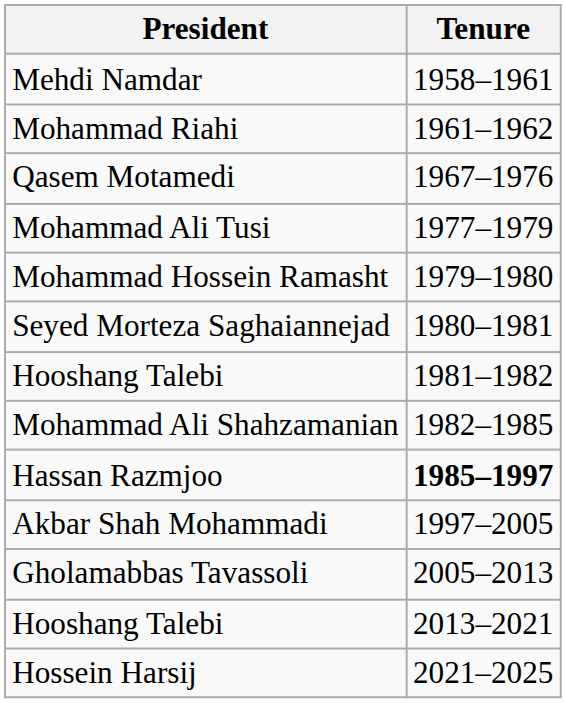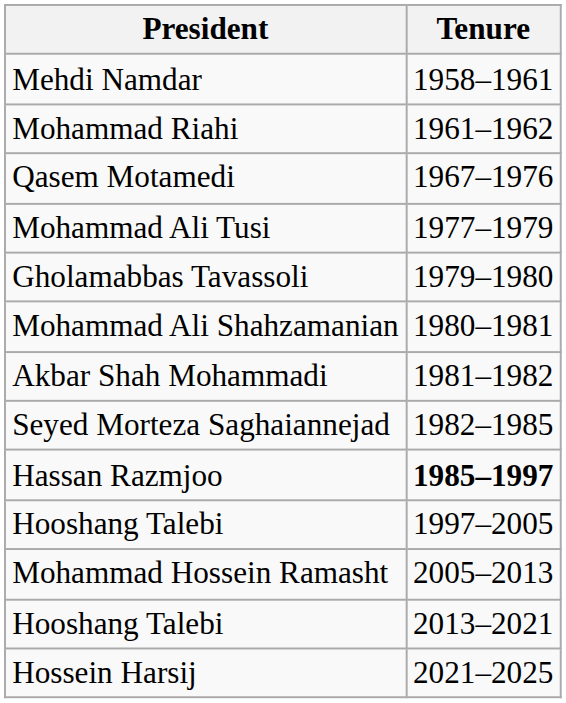row 6 | President: Mohammad Hossein Ramasht -> Gholamabbas Tavassoli
row 7 | President: Seyed Morteza Saghaiannejad -> Mohammad Ali Shahzamanian
row 8 | President: Hooshang Talebi -> Akbar Shah Mohammadi
row 9 | President: Mohammad Ali Shahzamanian -> Seyed Morteza Saghaiannejad
row 11 | President: Akbar Shah Mohammadi -> Hooshang Talebi
row 12 | President: Gholamabbas Tavassoli -> Mohammad Hossein Ramasht
